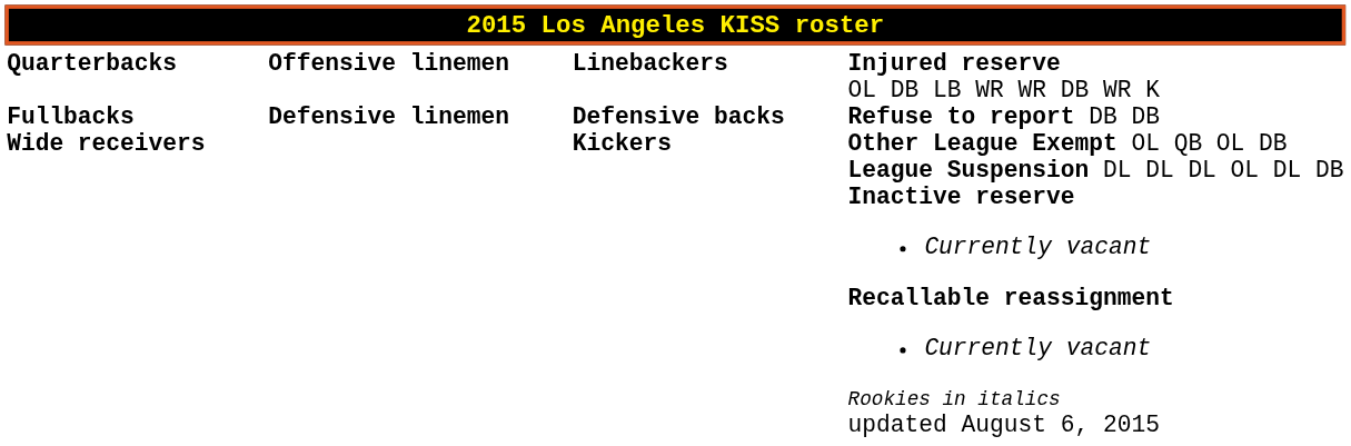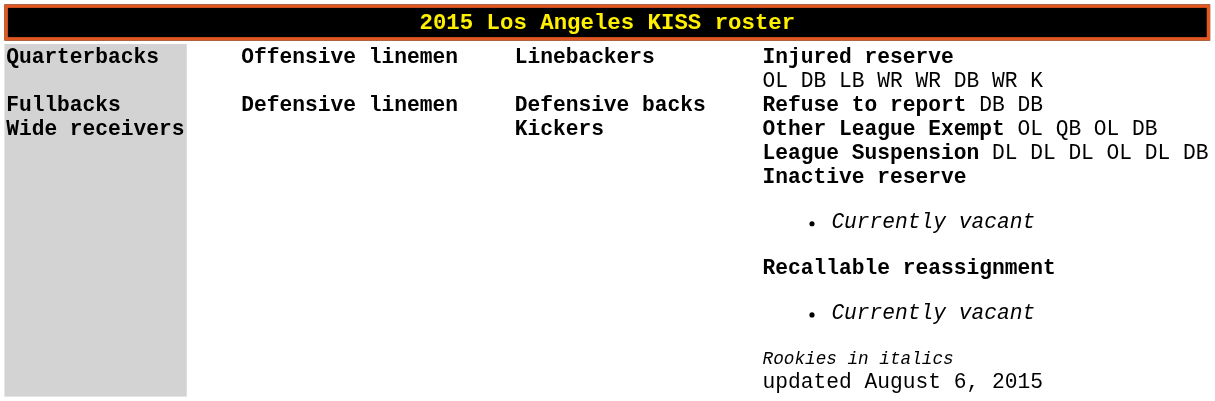Quarterbacks Fullbacks Wide receivers | column 1: no background -> lightgrey background
